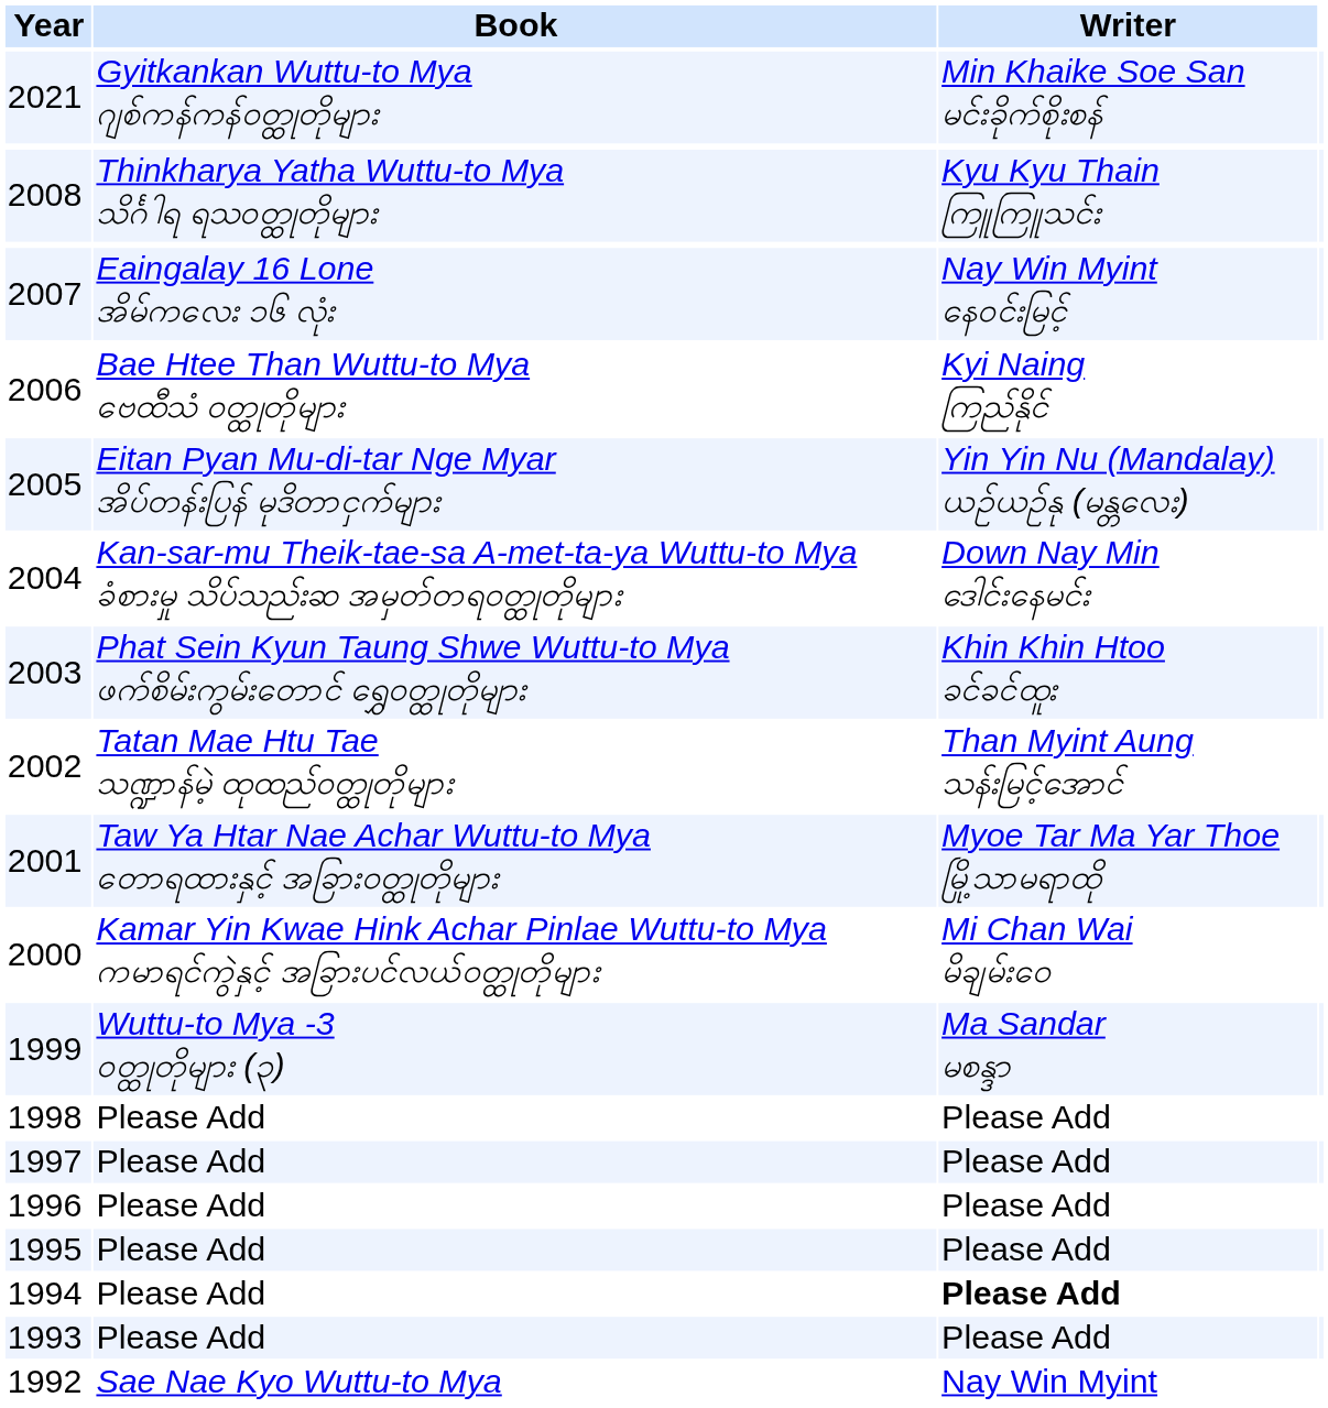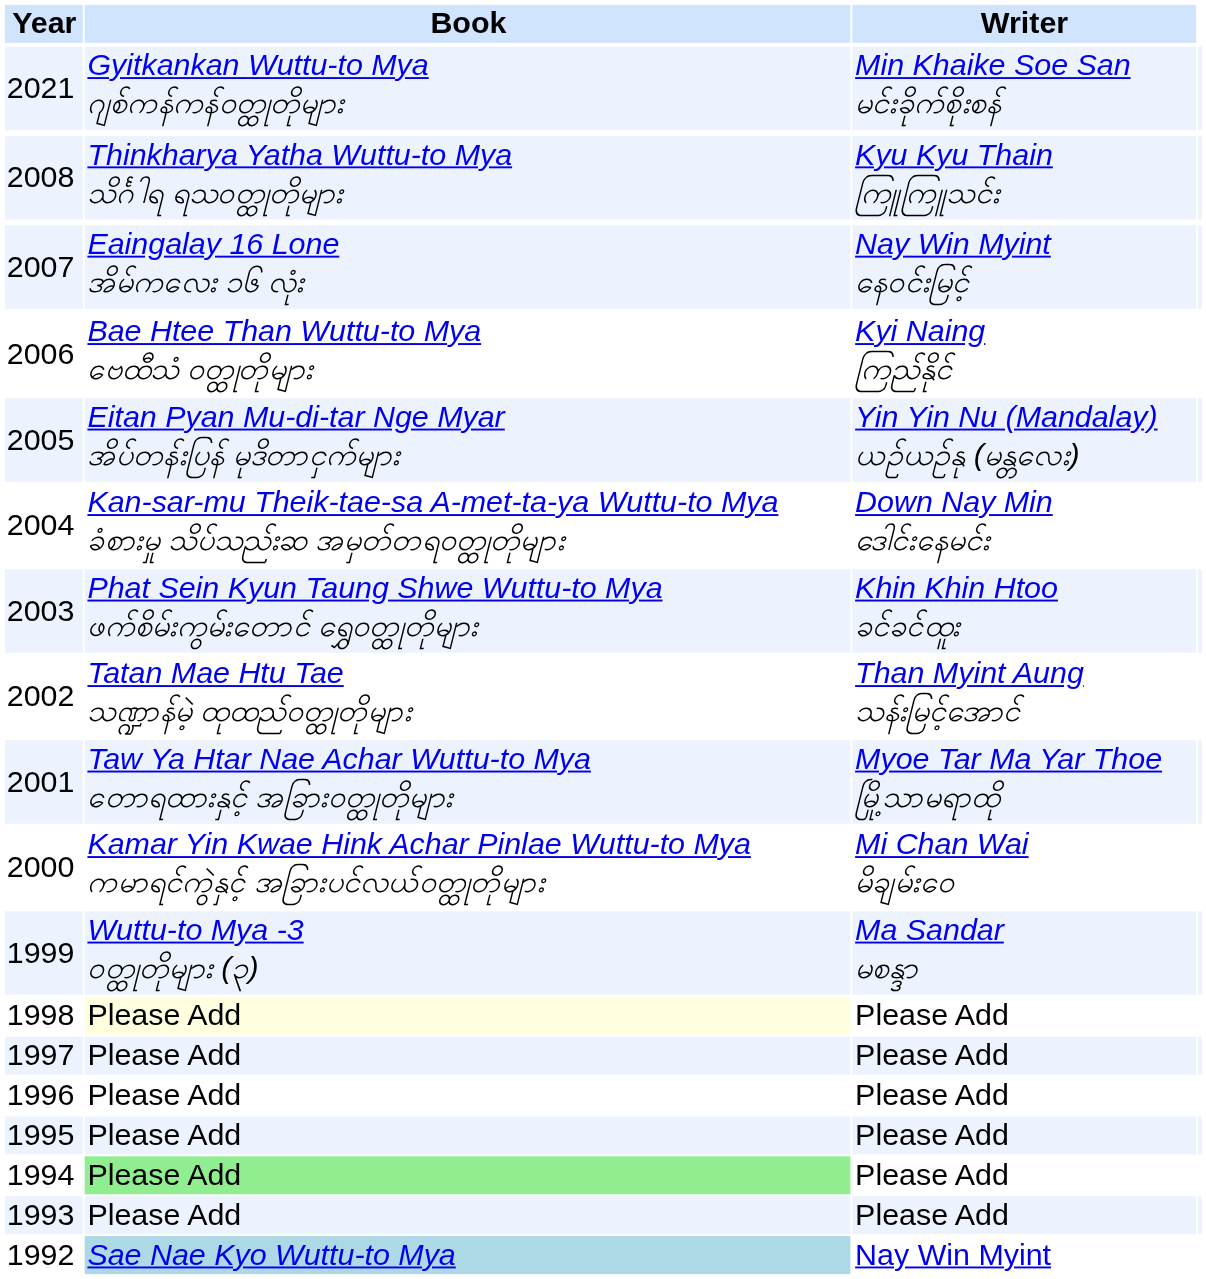1998 | Book: no background -> lightyellow background
1994 | Book: no background -> lightgreen background
1994 | Writer: bold -> normal
1992 | Book: no background -> lightblue background
